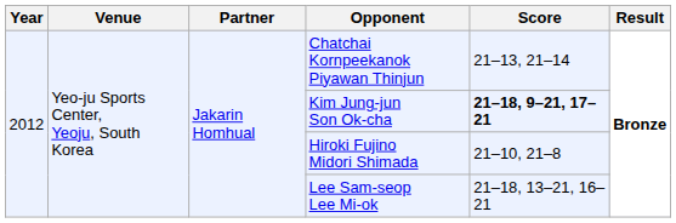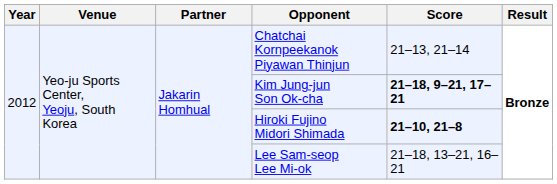Hiroki Fujino Midori Shimada | Score: normal -> bold
